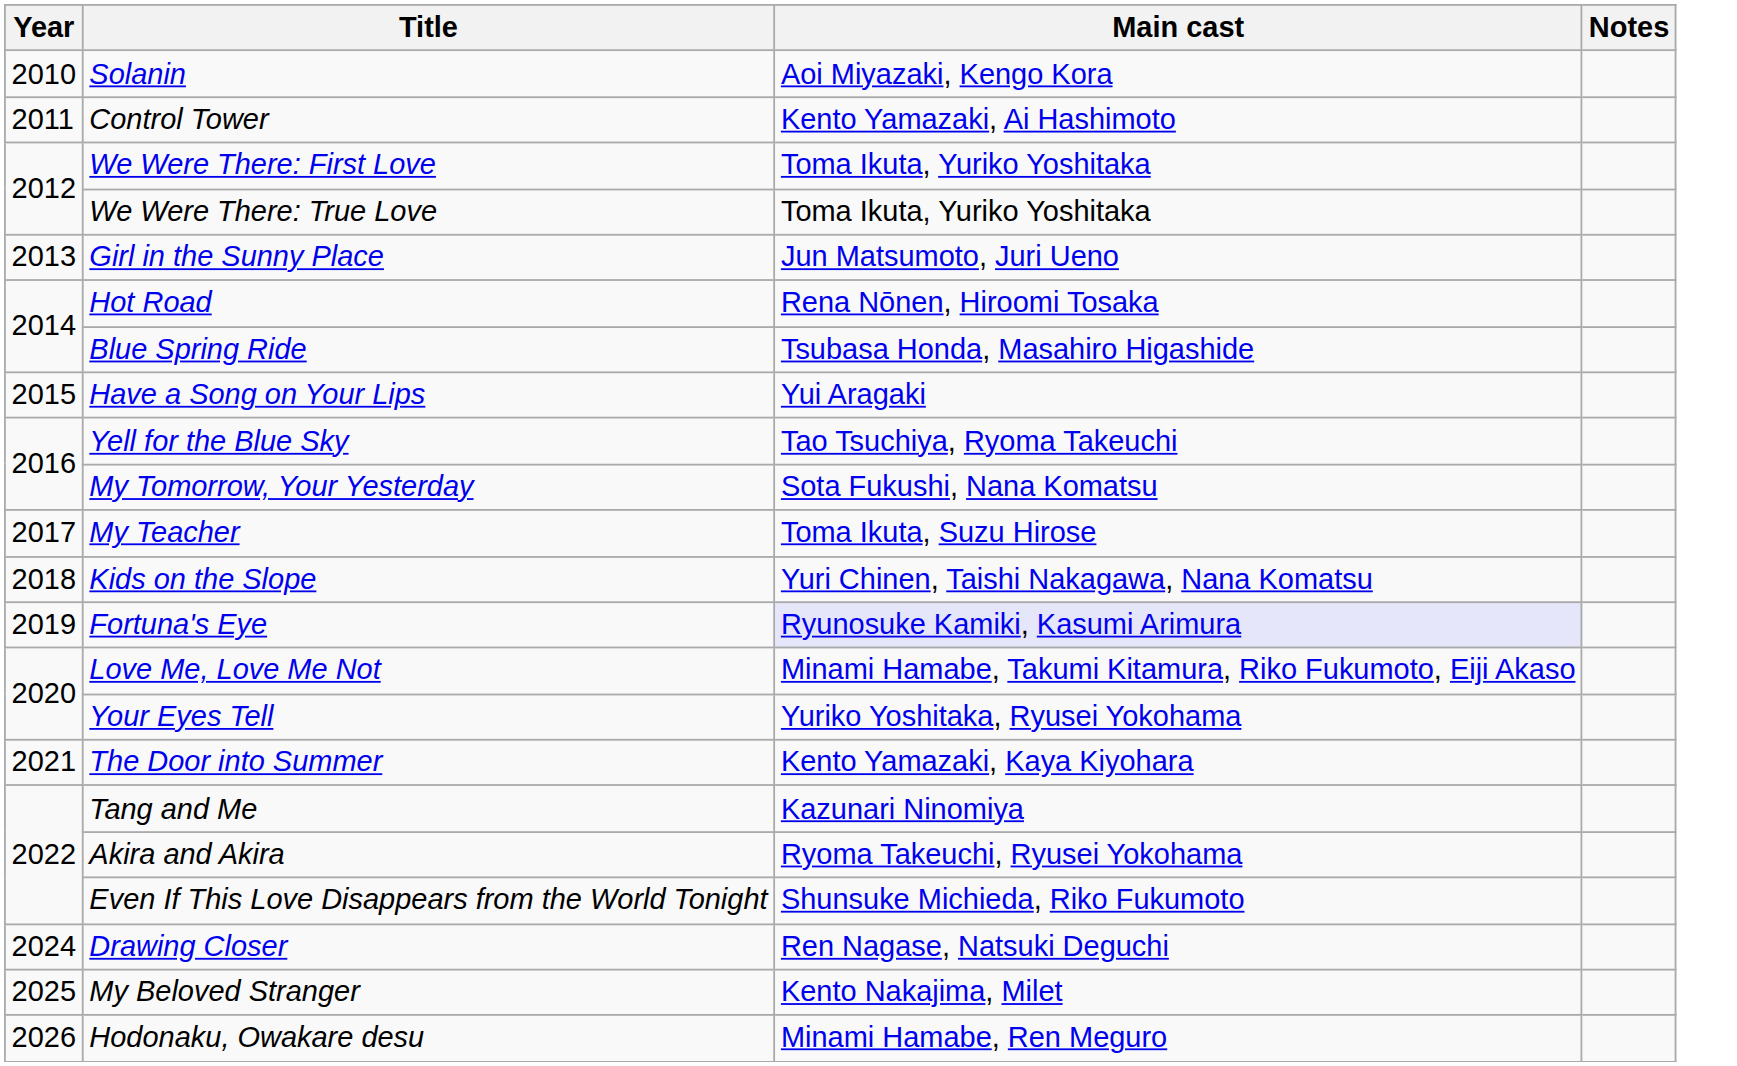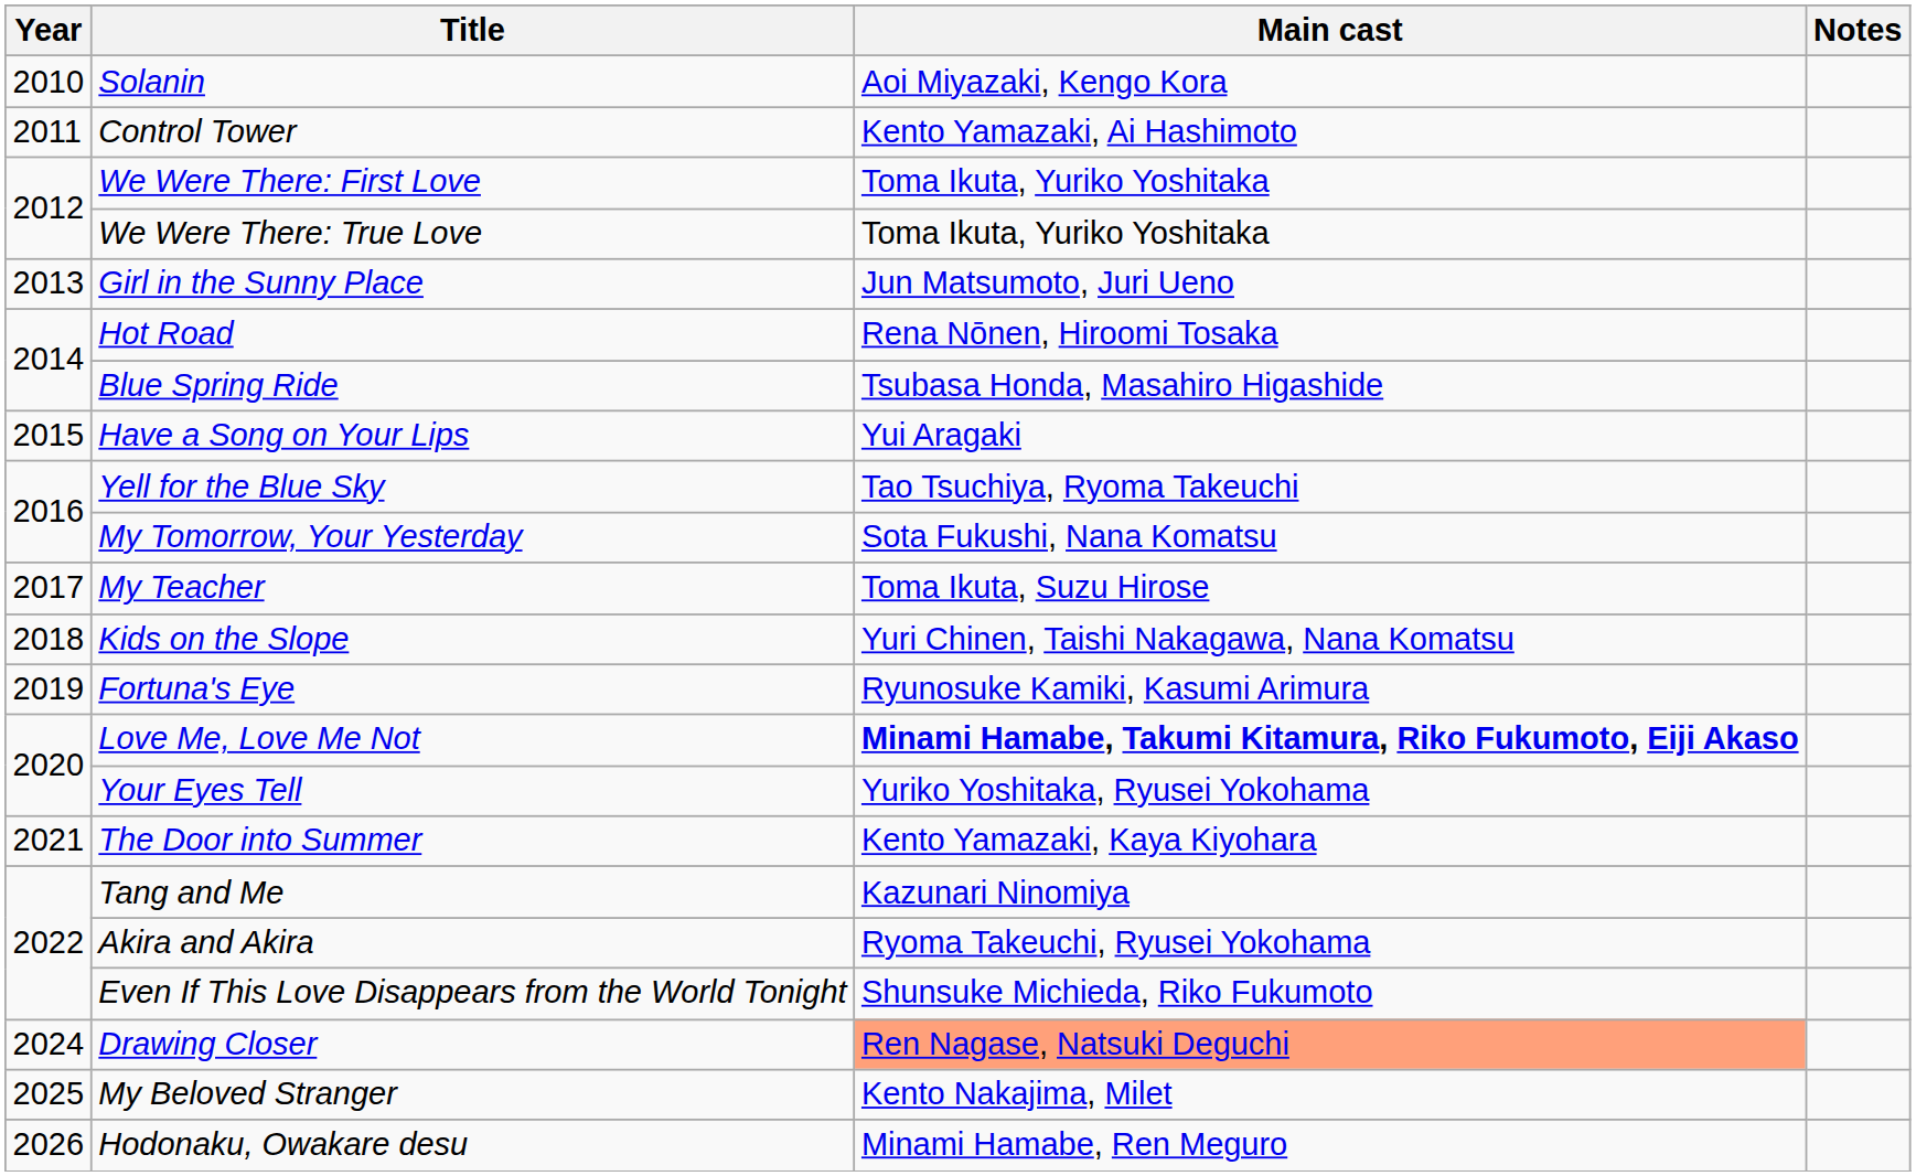Fortuna's Eye | Main cast: lavender background -> no background
Love Me, Love Me Not | Main cast: normal -> bold
Drawing Closer | Main cast: no background -> lightsalmon background
